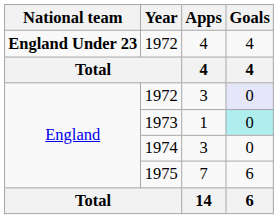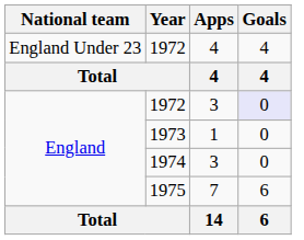1972 / 4 | National team: bold -> normal
1973 | Goals: paleturquoise background -> no background
